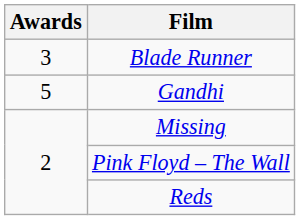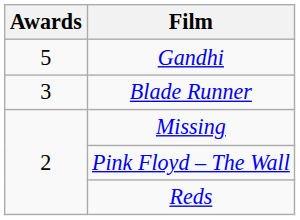rows swapped: Gandhi <-> Blade Runner
